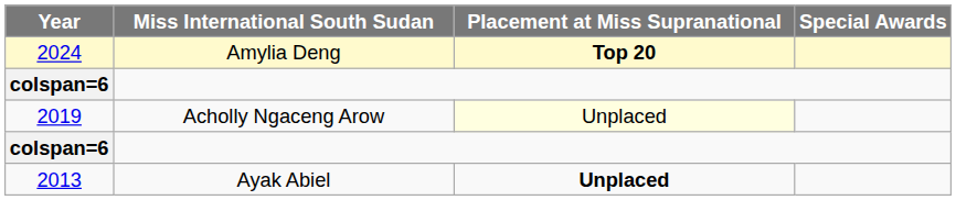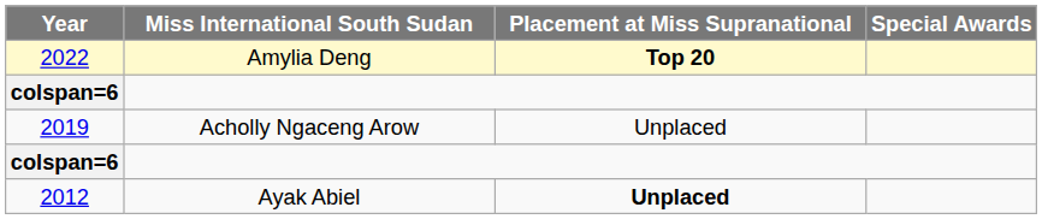Amylia Deng | Year: 2024 -> 2022
Acholly Ngaceng Arow | Placement at Miss Supranational: lightyellow background -> no background
Ayak Abiel | Year: 2013 -> 2012
